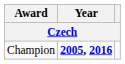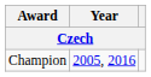Champion | Year: bold -> normal
